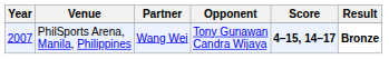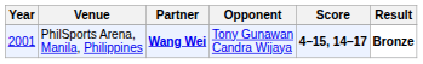PhilSports Arena, Manila, Philippines | Year: 2007 -> 2001
PhilSports Arena, Manila, Philippines | Partner: normal -> bold
